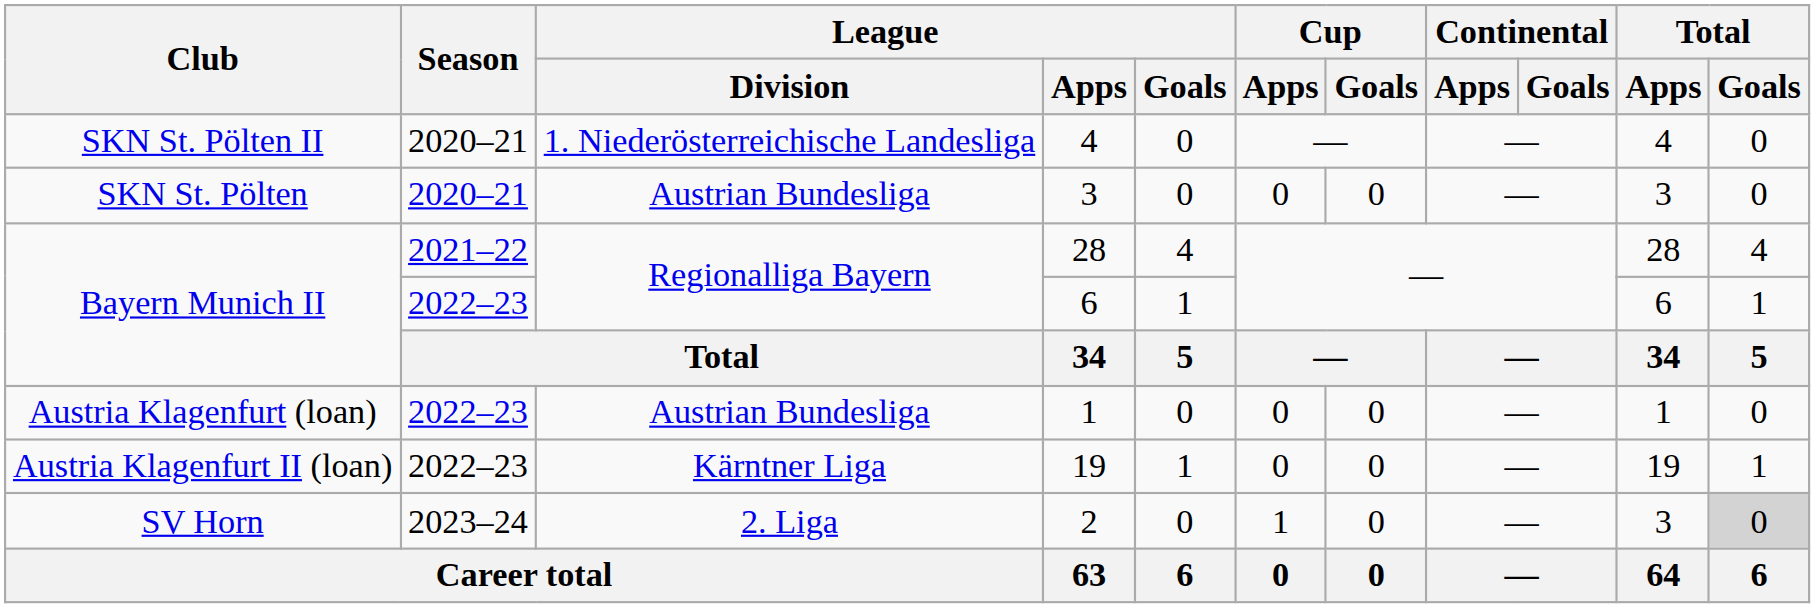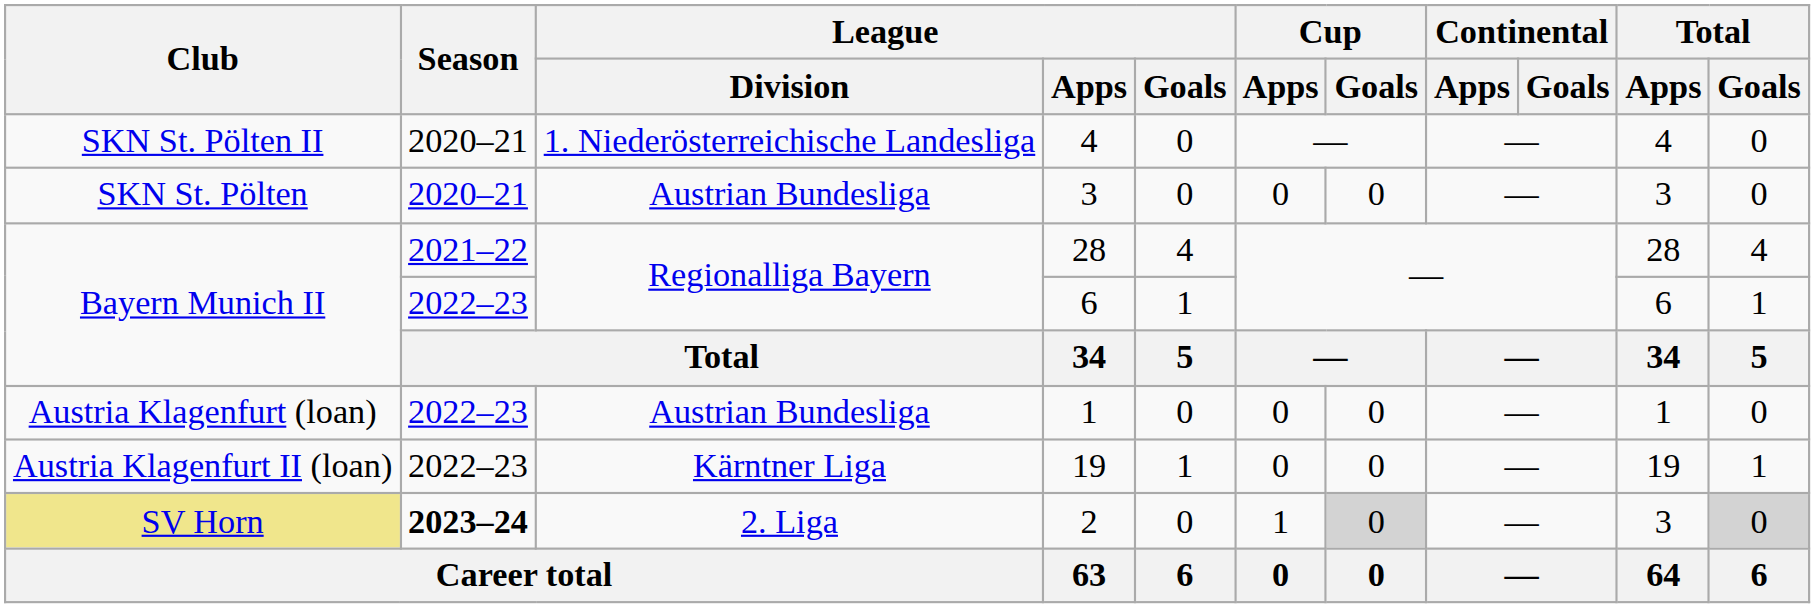2 | Club: no background -> khaki background
2 | Season: normal -> bold
2 | Cup / Goals: no background -> lightgrey background
